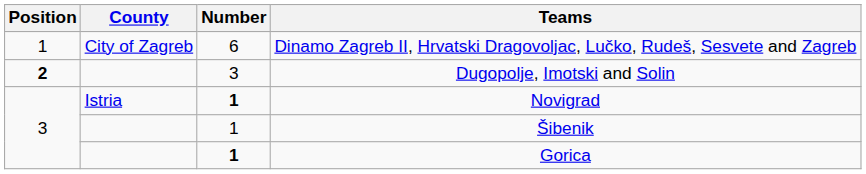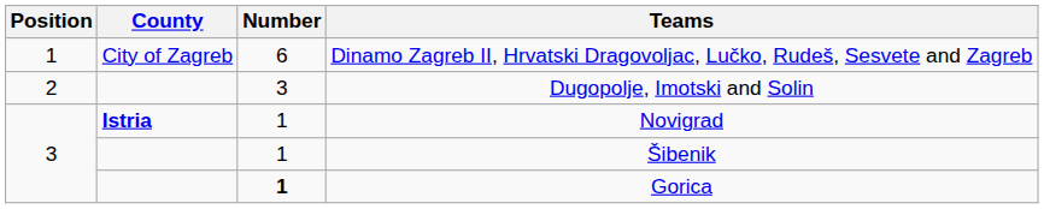Dugopolje, Imotski and Solin | Position: bold -> normal
Novigrad | County: normal -> bold
Novigrad | Number: bold -> normal
